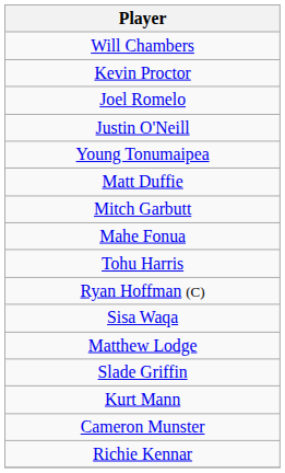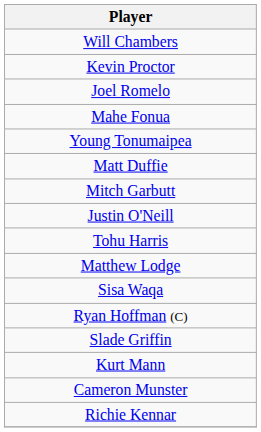row 5 | column 1: Justin O'Neill -> Mahe Fonua
row 9 | column 1: Mahe Fonua -> Justin O'Neill
row 11 | column 1: Ryan Hoffman (C) -> Matthew Lodge
row 13 | column 1: Matthew Lodge -> Ryan Hoffman (C)
